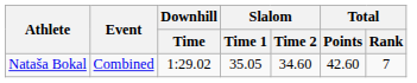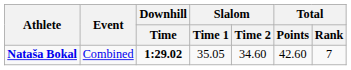row 3 | Athlete: normal -> bold
row 3 | Downhill / Time: normal -> bold
